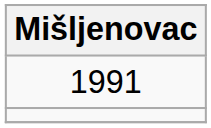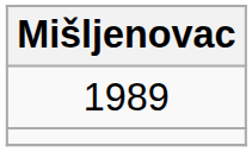row 2 | column 1: 1991 -> 1989
